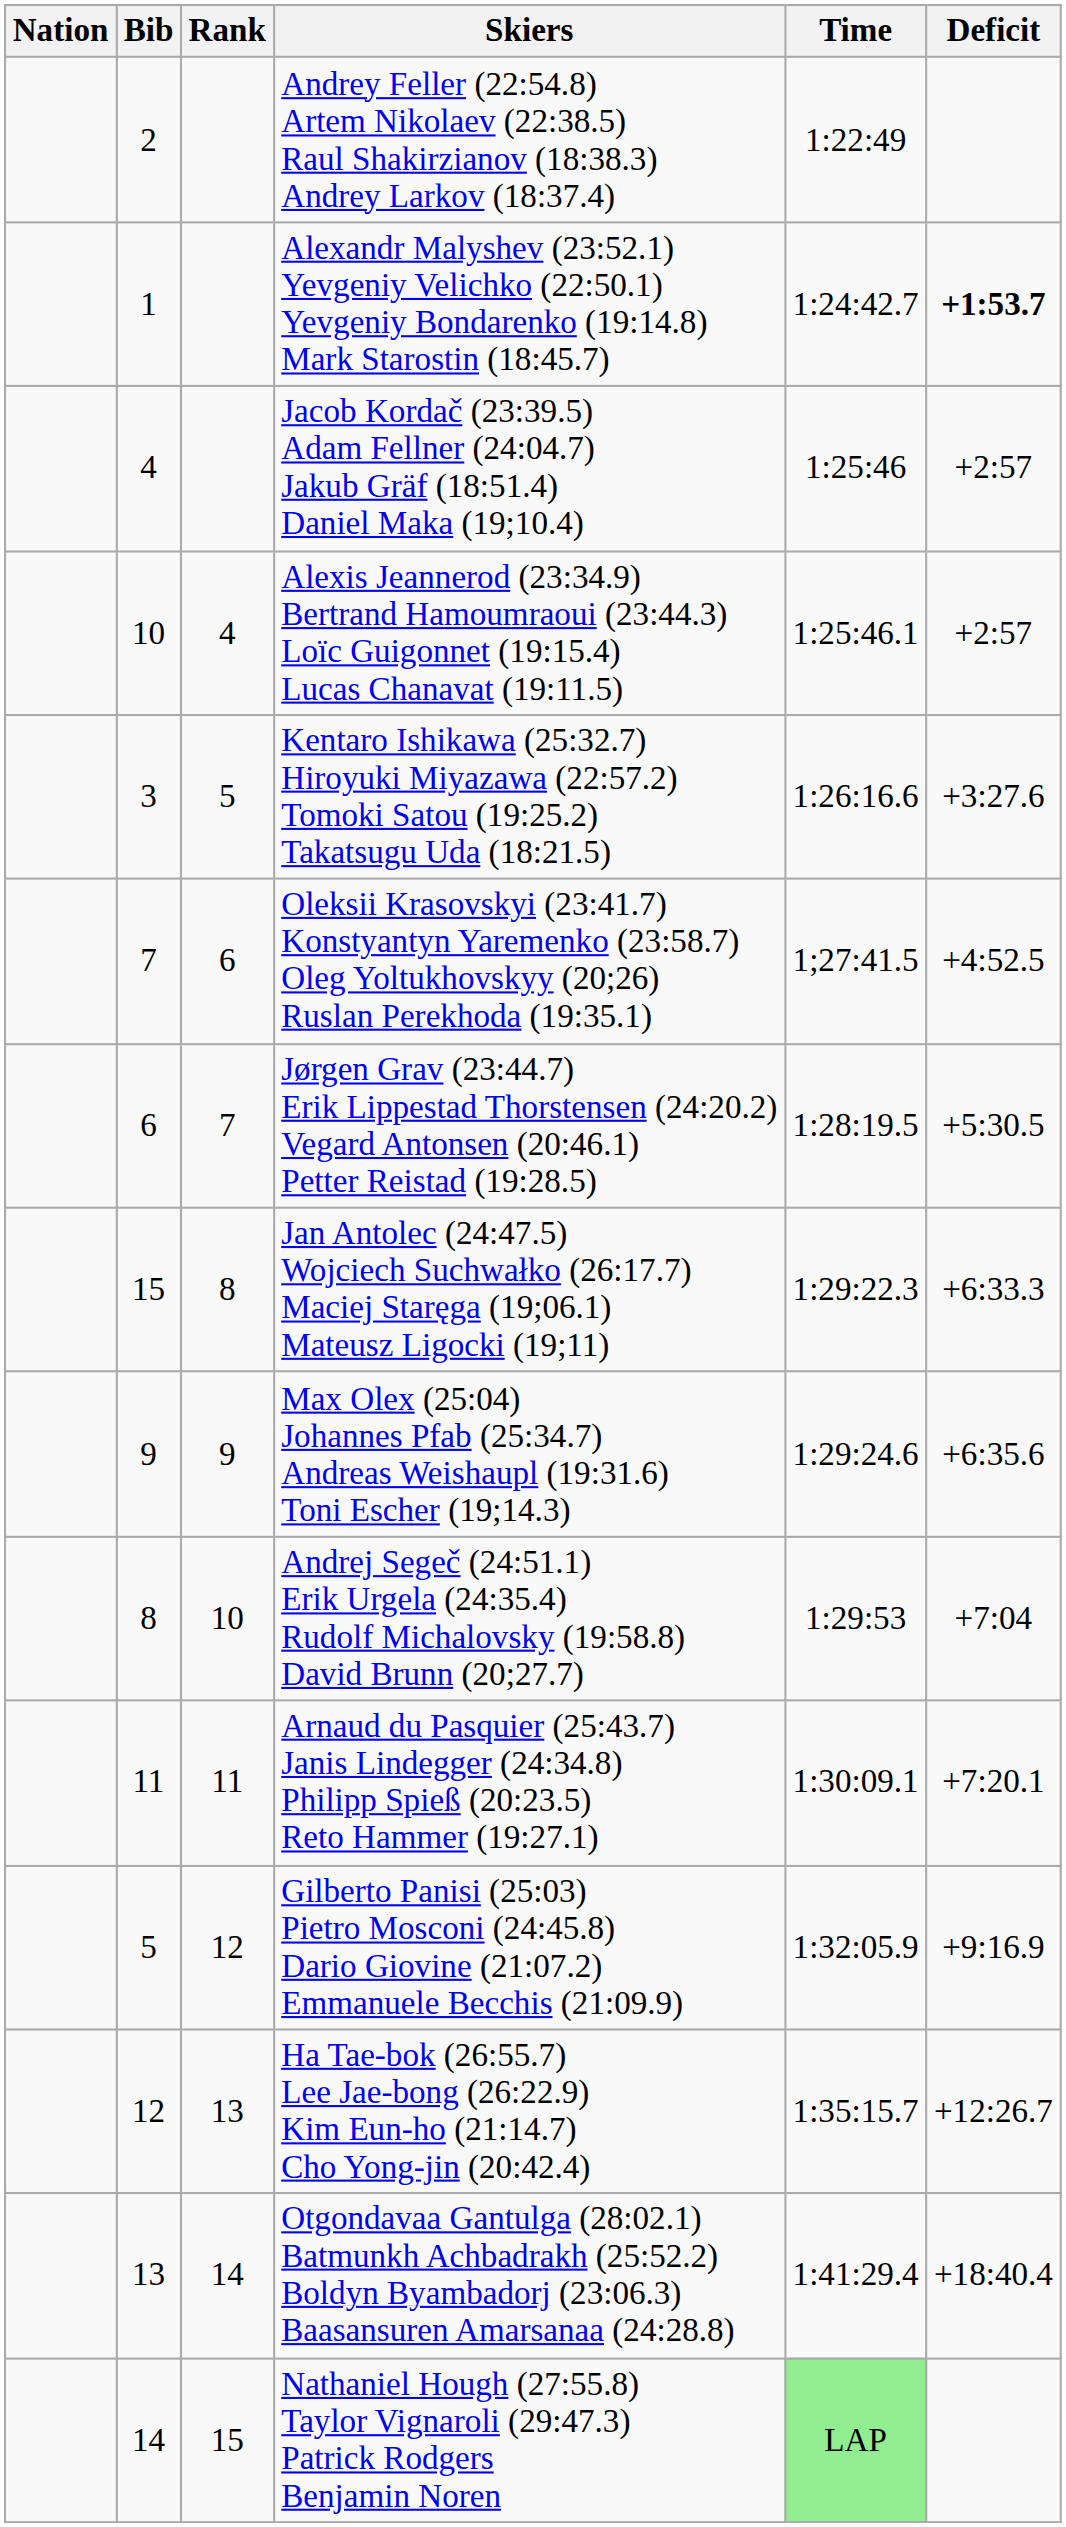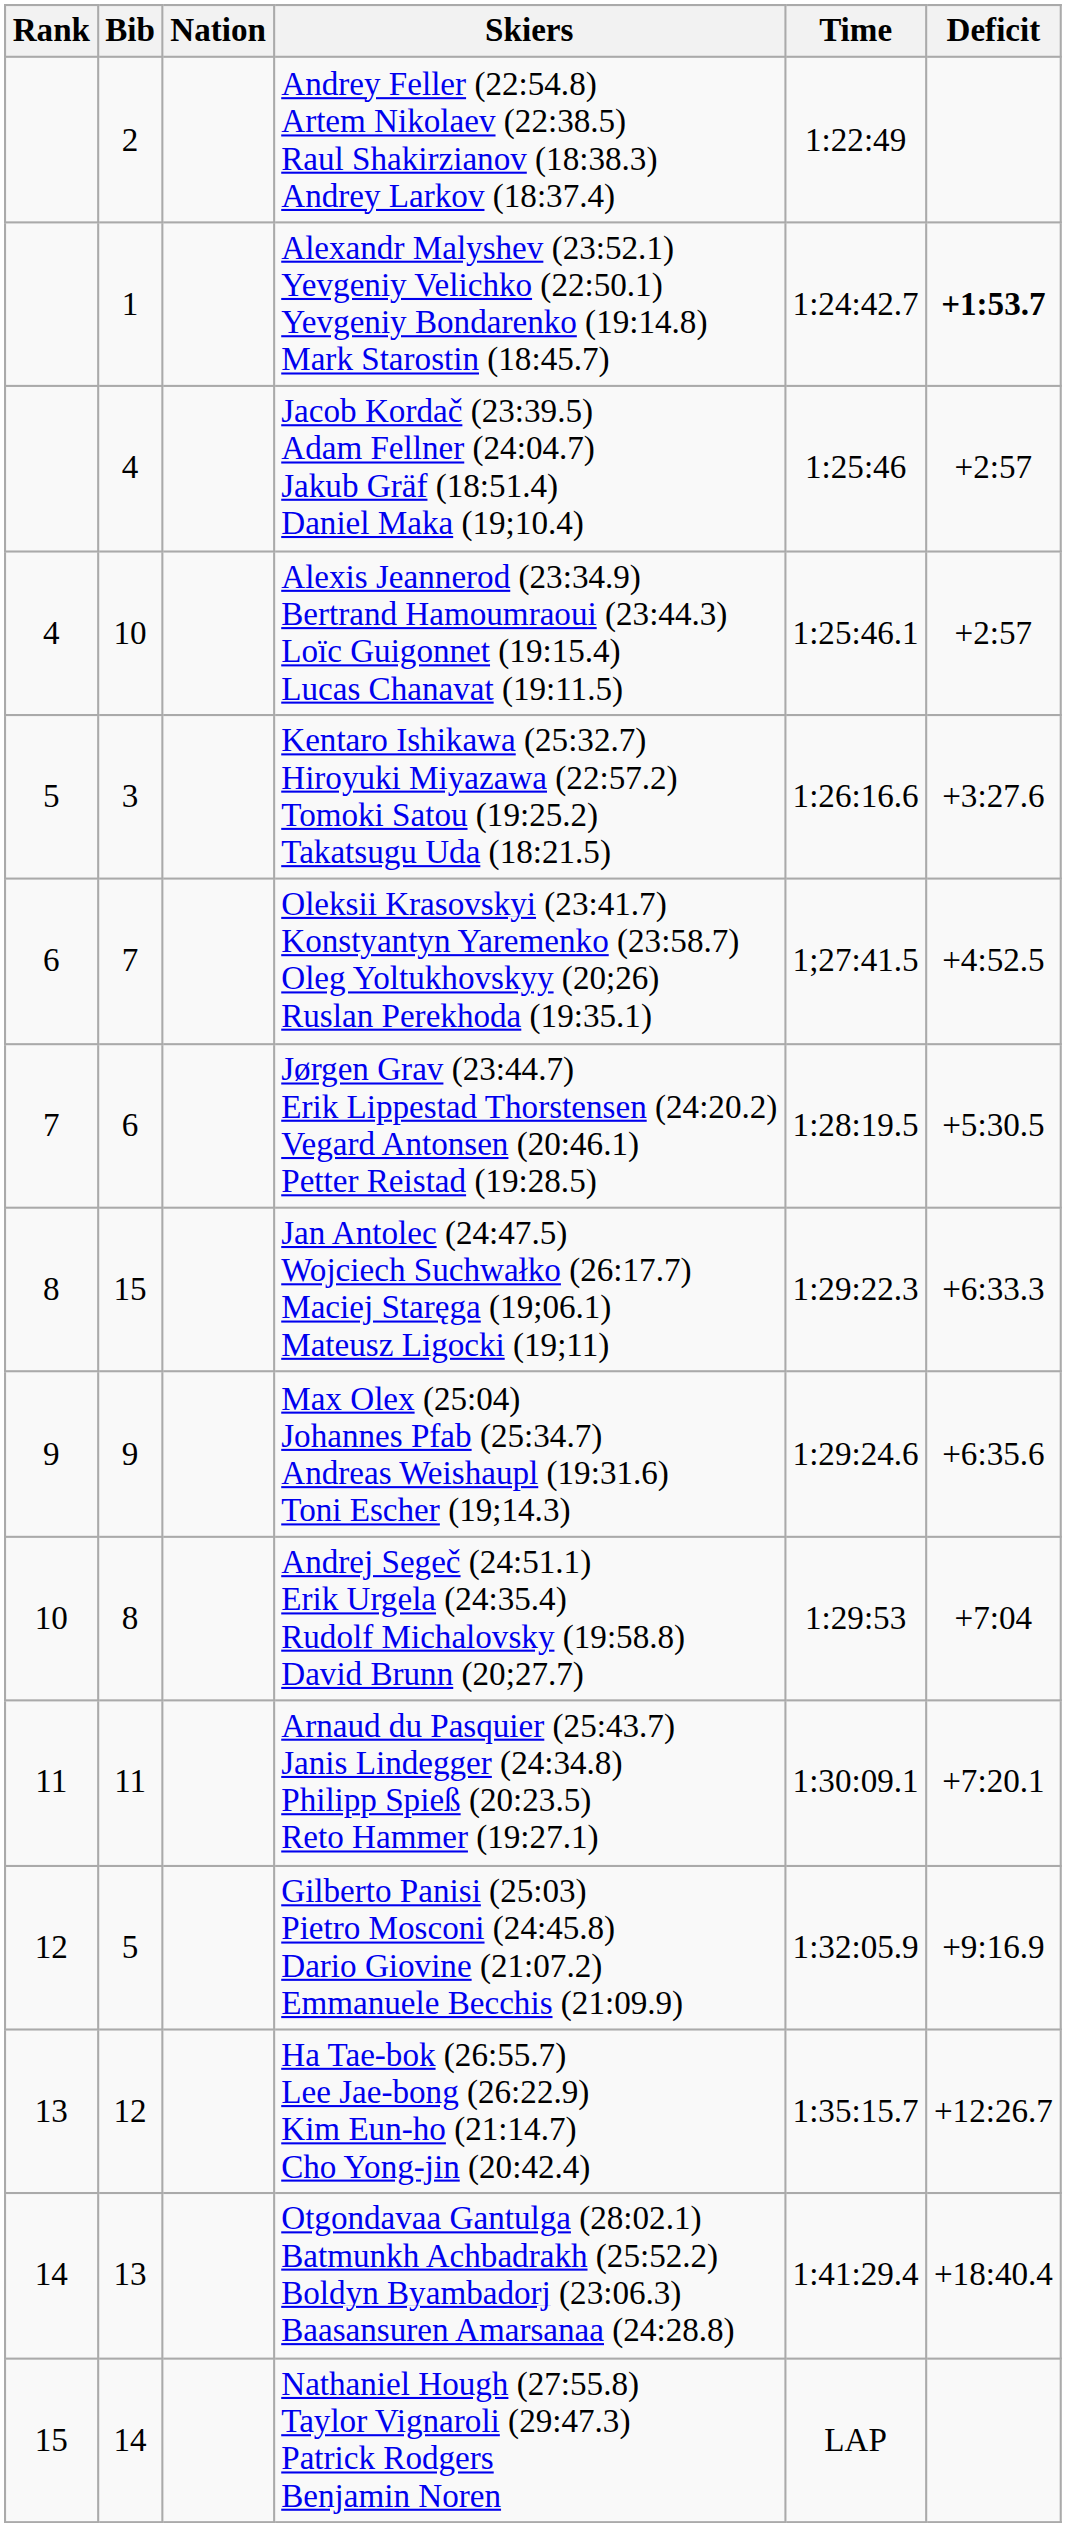columns swapped: Rank <-> Nation
row 16 | Time: lightgreen background -> no background
